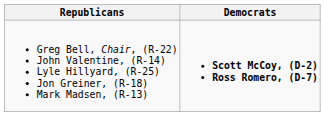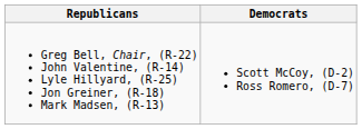row 2 | Democrats: bold -> normal
